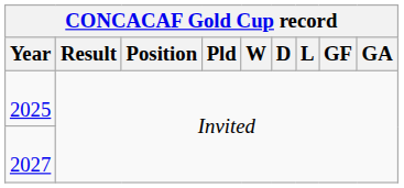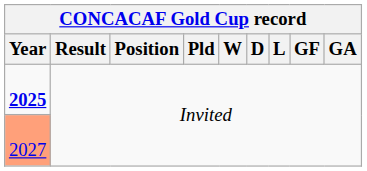2025 | Year: normal -> bold
2027 | Year: no background -> lightsalmon background
